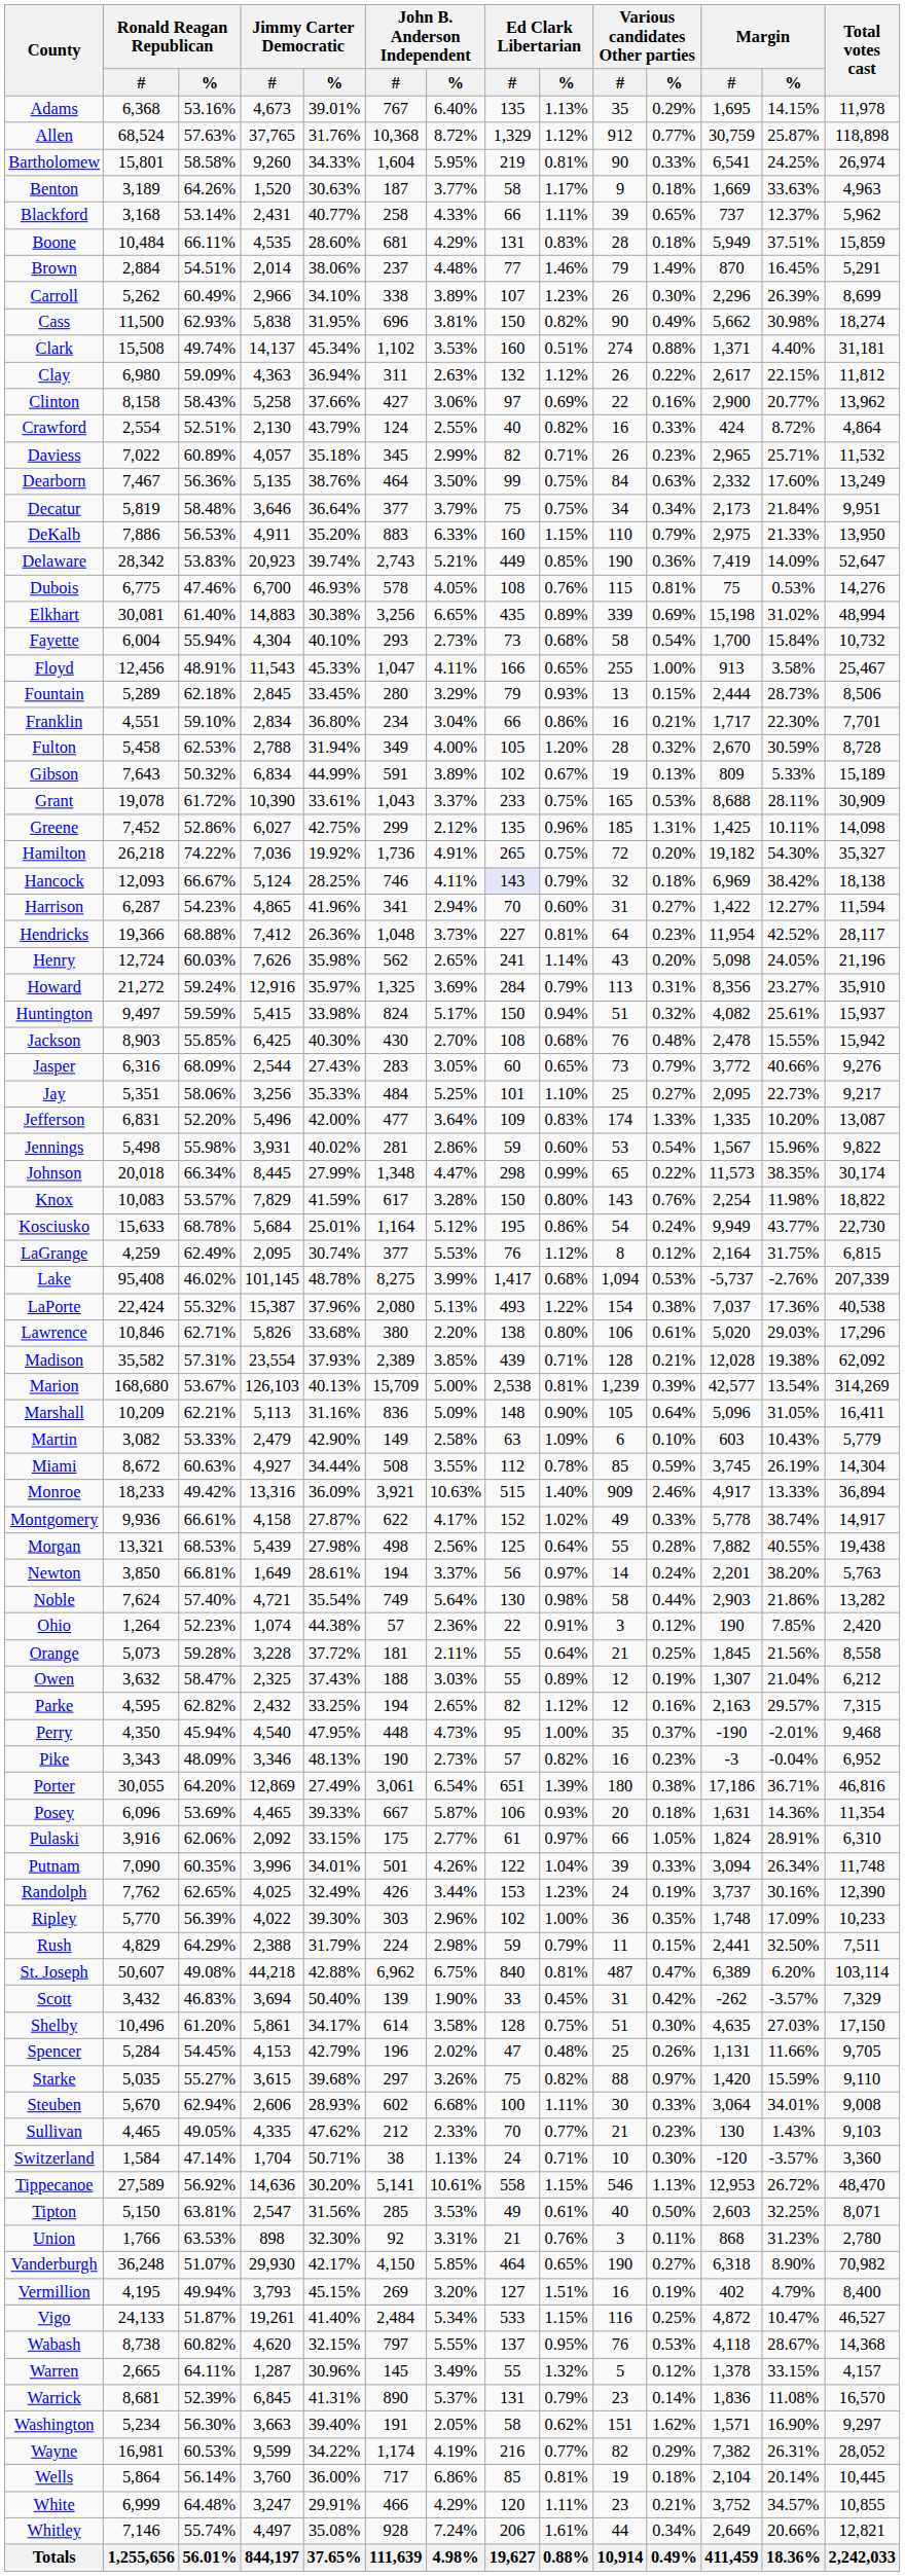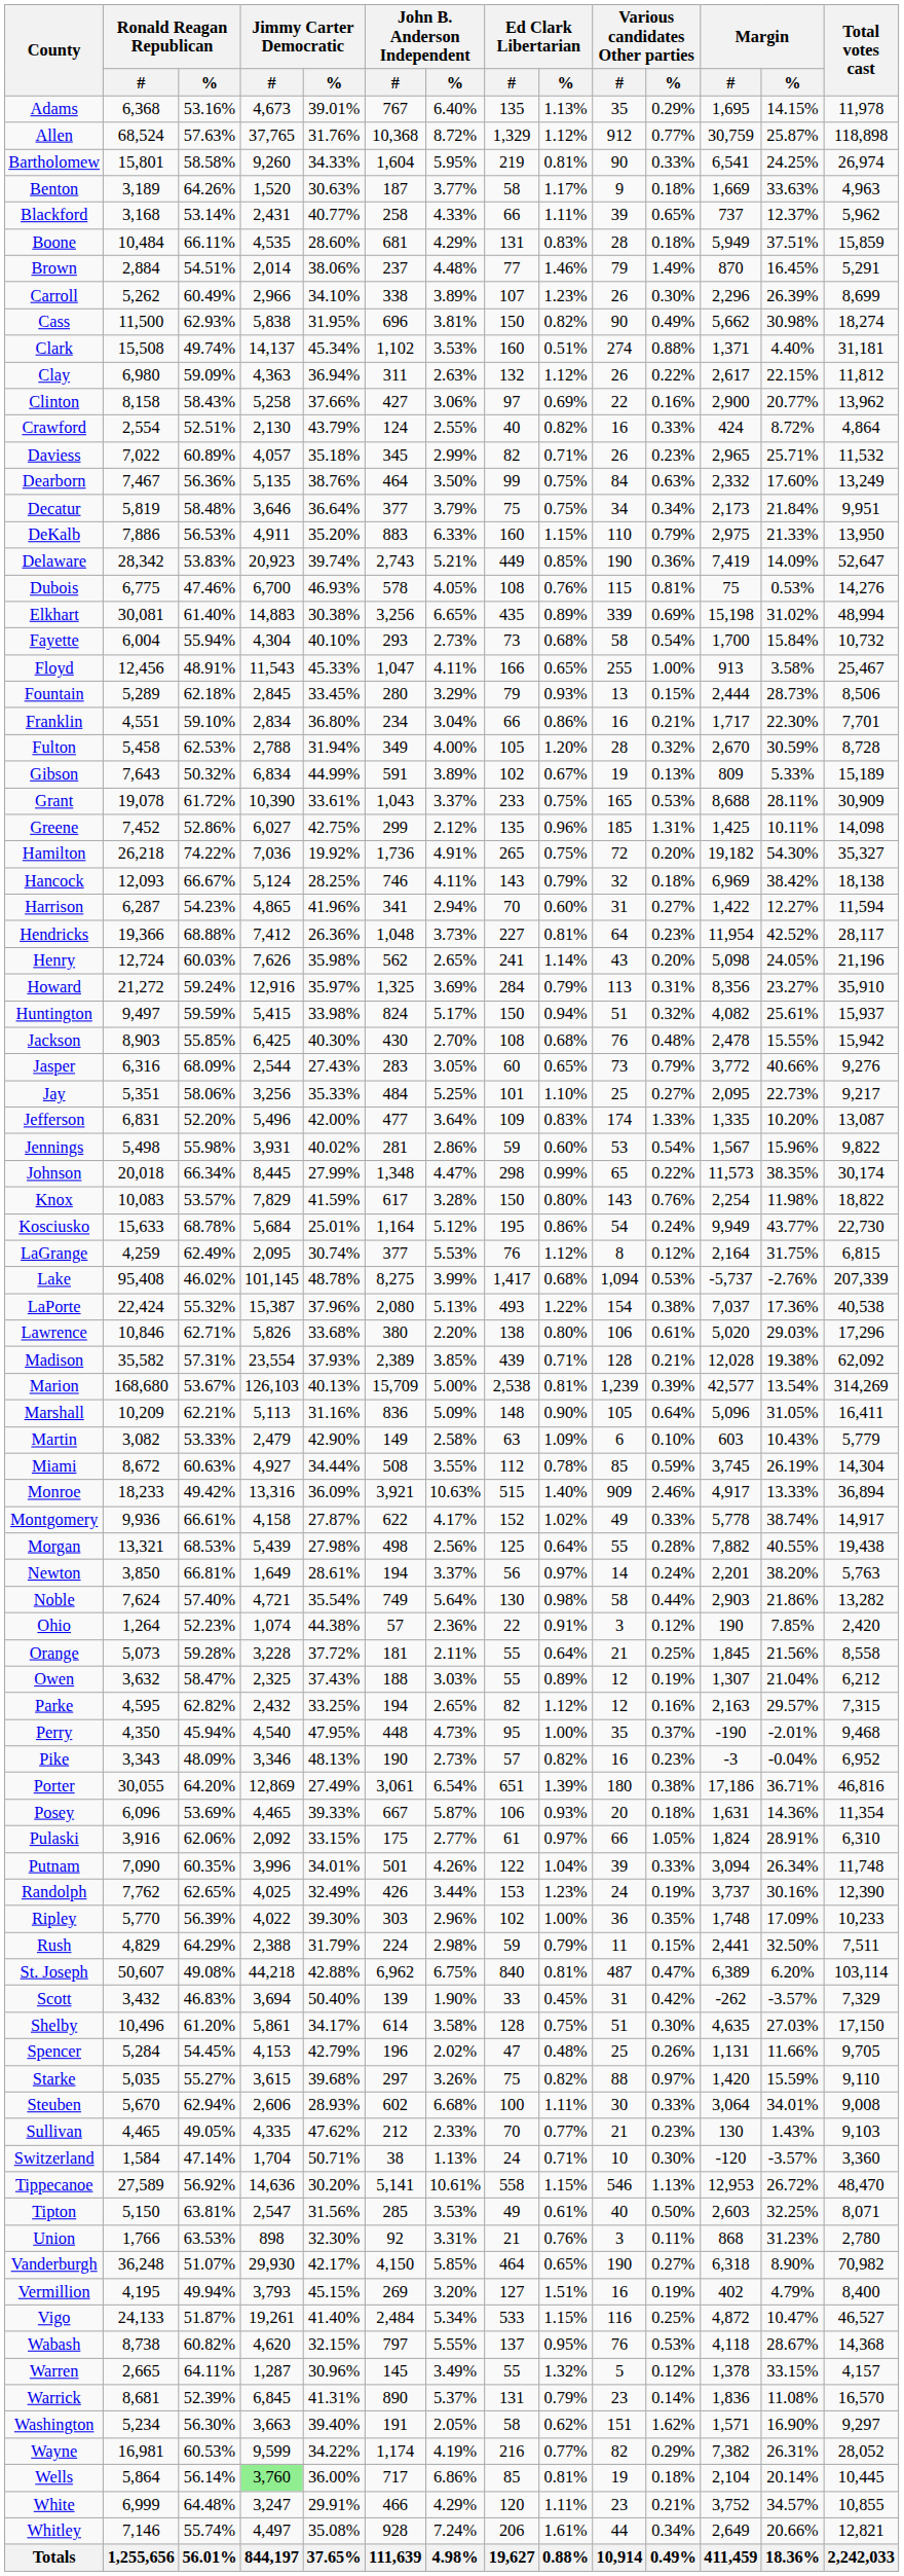Hancock | Ed Clark Libertarian / #: lavender background -> no background
Wells | Jimmy Carter Democratic / #: no background -> lightgreen background
